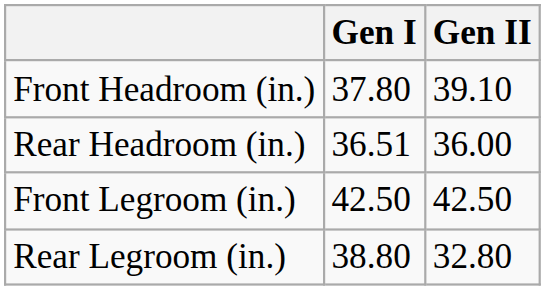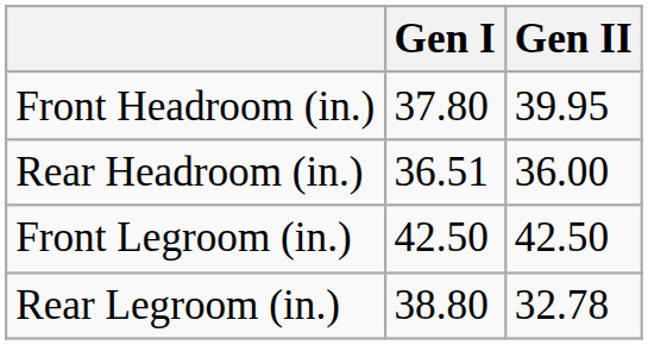Front Headroom (in.) | Gen II: 39.10 -> 39.95
Rear Legroom (in.) | Gen II: 32.80 -> 32.78
